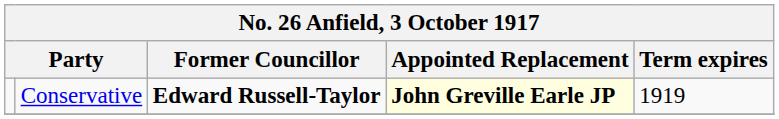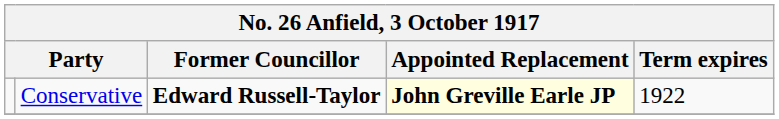Conservative | Term expires: 1919 -> 1922
